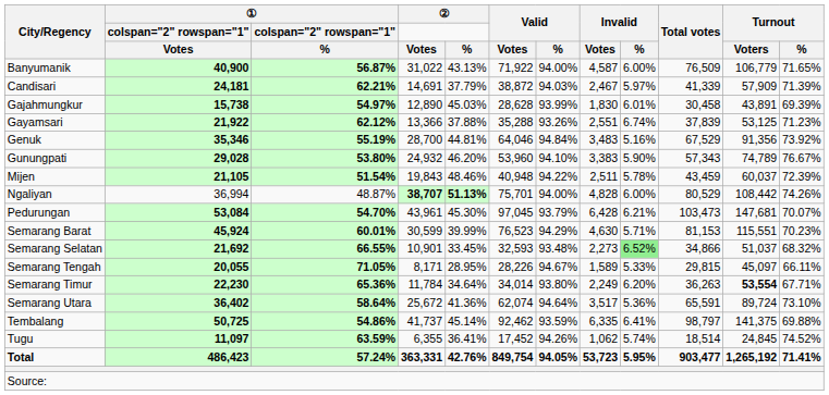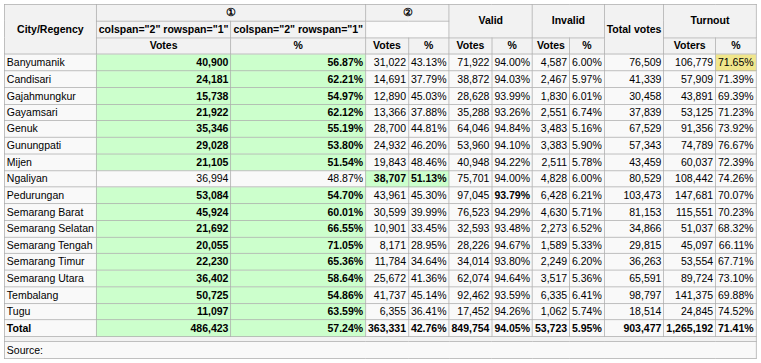Banyumanik | Turnout / %: no background -> khaki background
Pedurungan | Valid / %: normal -> bold
Semarang Selatan | Invalid / %: lightgreen background -> no background
Semarang Timur | Turnout / Voters: bold -> normal
